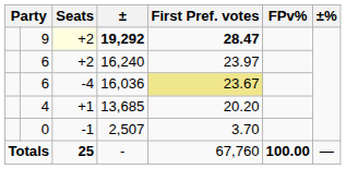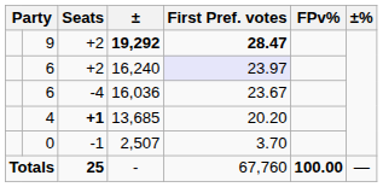19,292 | Seats: lightyellow background -> no background
16,240 | First Pref. votes: no background -> lavender background
16,036 | First Pref. votes: khaki background -> no background
13,685 | Seats: normal -> bold
